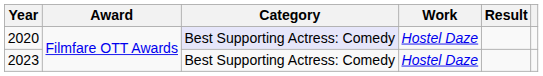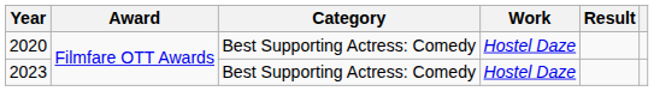2020 | Category: lavender background -> no background
